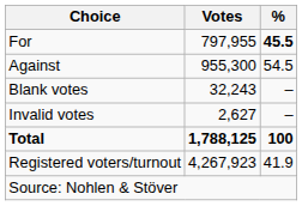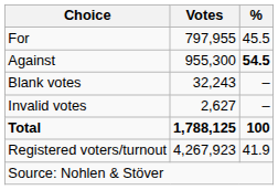For | %: bold -> normal
Against | %: normal -> bold
